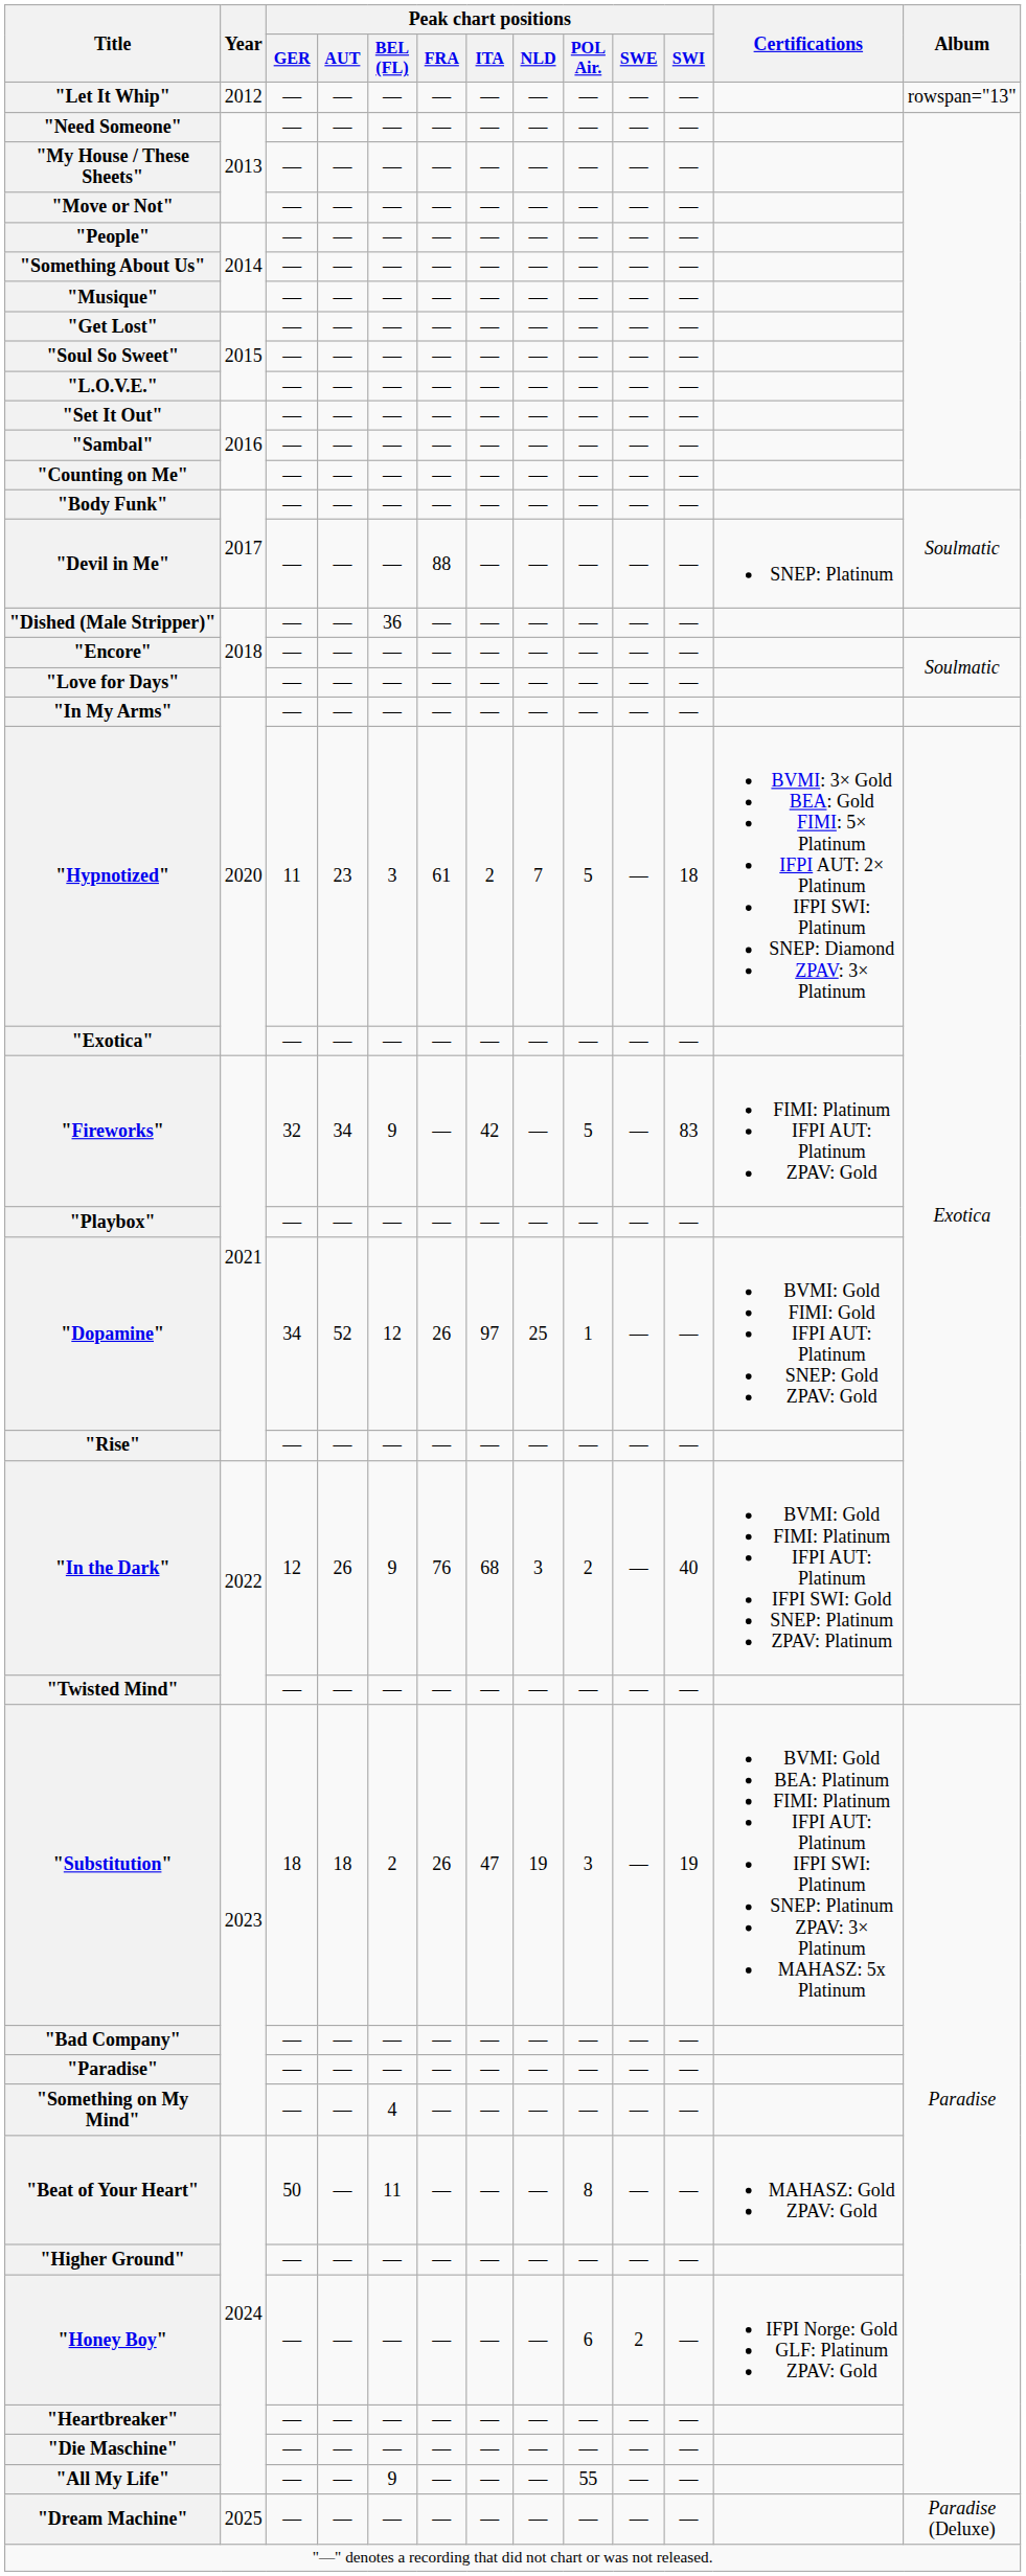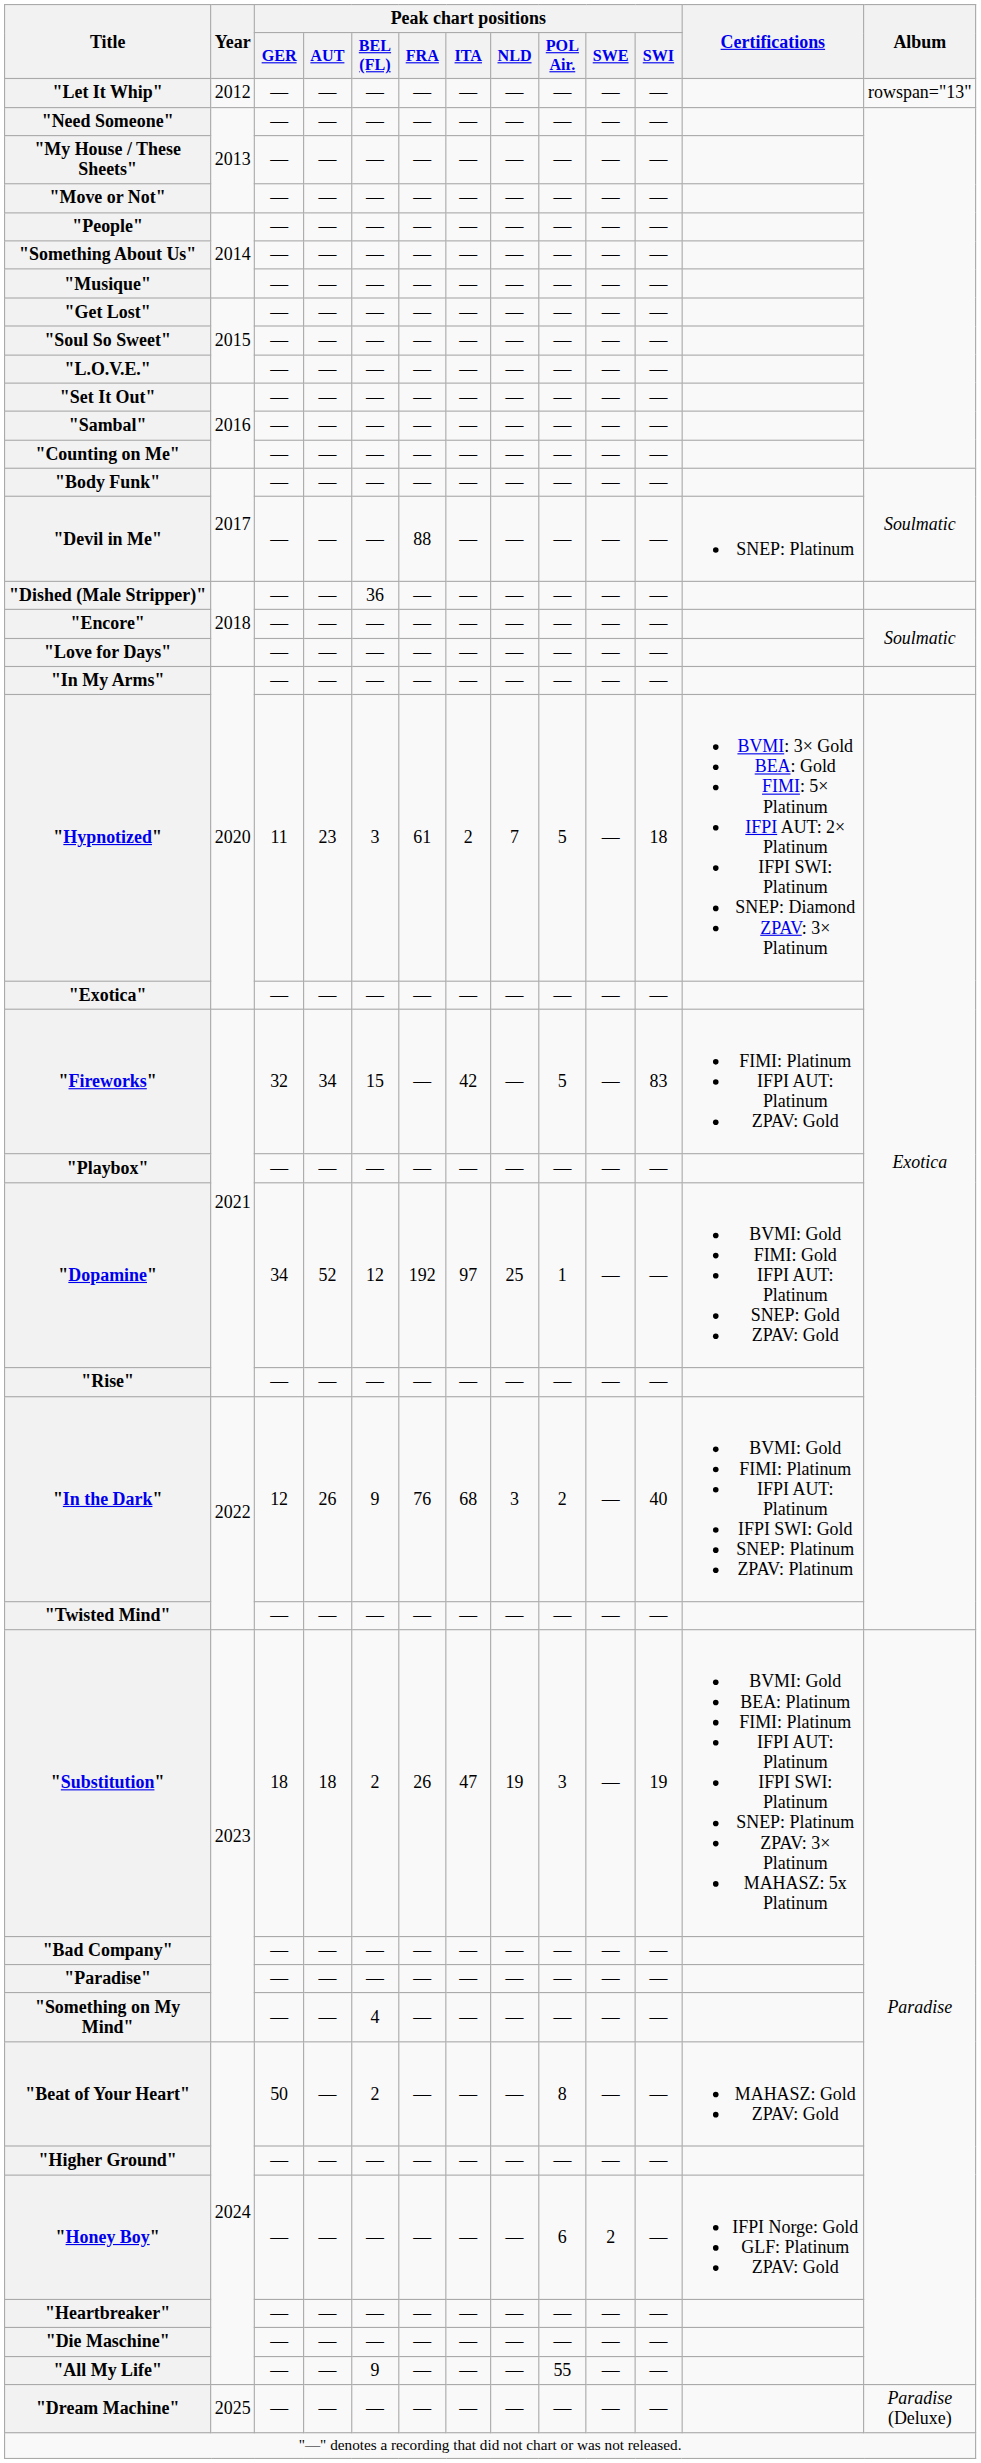"Fireworks" | Peak chart positions / BEL (FL): 9 -> 15
"Dopamine" | Peak chart positions / FRA: 26 -> 192
"Beat of Your Heart" | Peak chart positions / BEL (FL): 11 -> 2
